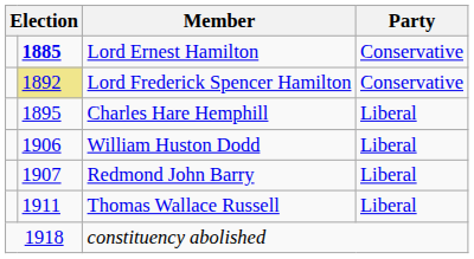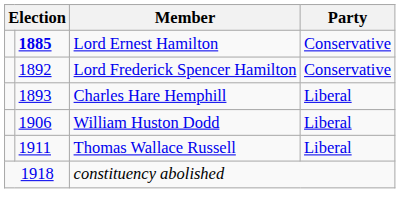Lord Frederick Spencer Hamilton | column 2: khaki background -> no background
Charles Hare Hemphill | column 2: 1895 -> 1893
- row: 1907 | Redmond John Barry | Liberal
